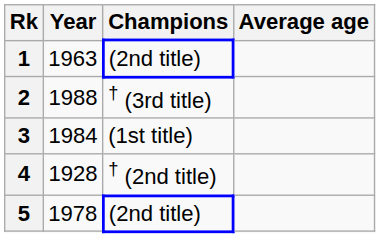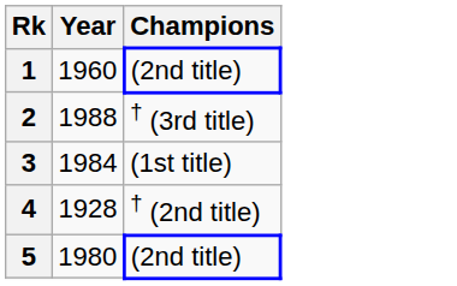- column: Average age
1 | Year: 1963 -> 1960
5 | Year: 1978 -> 1980
